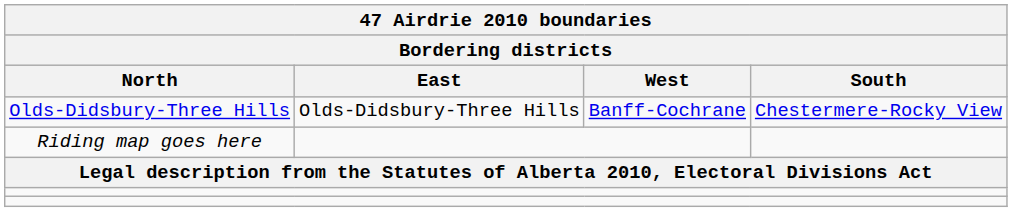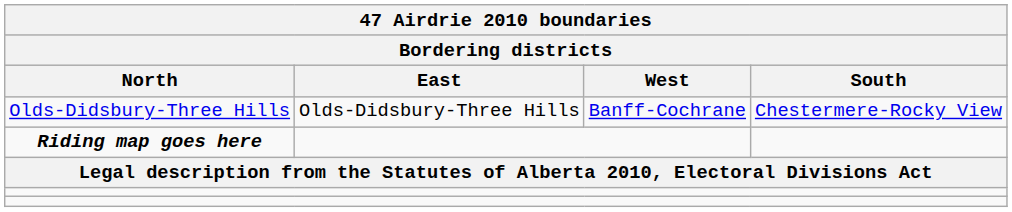Riding map goes here | North: normal -> bold
